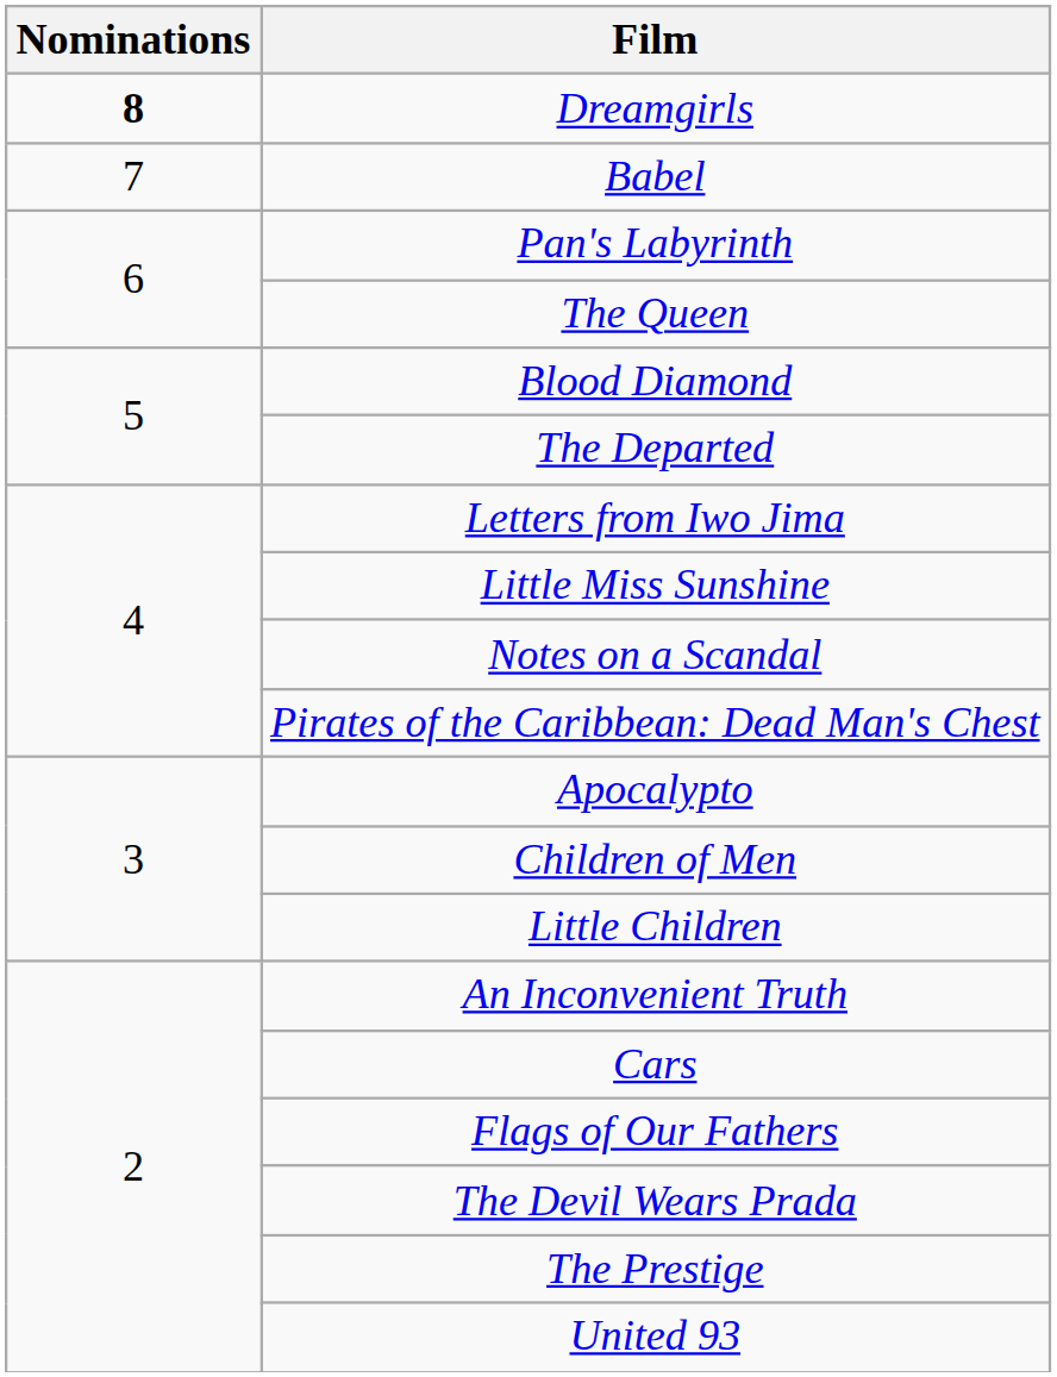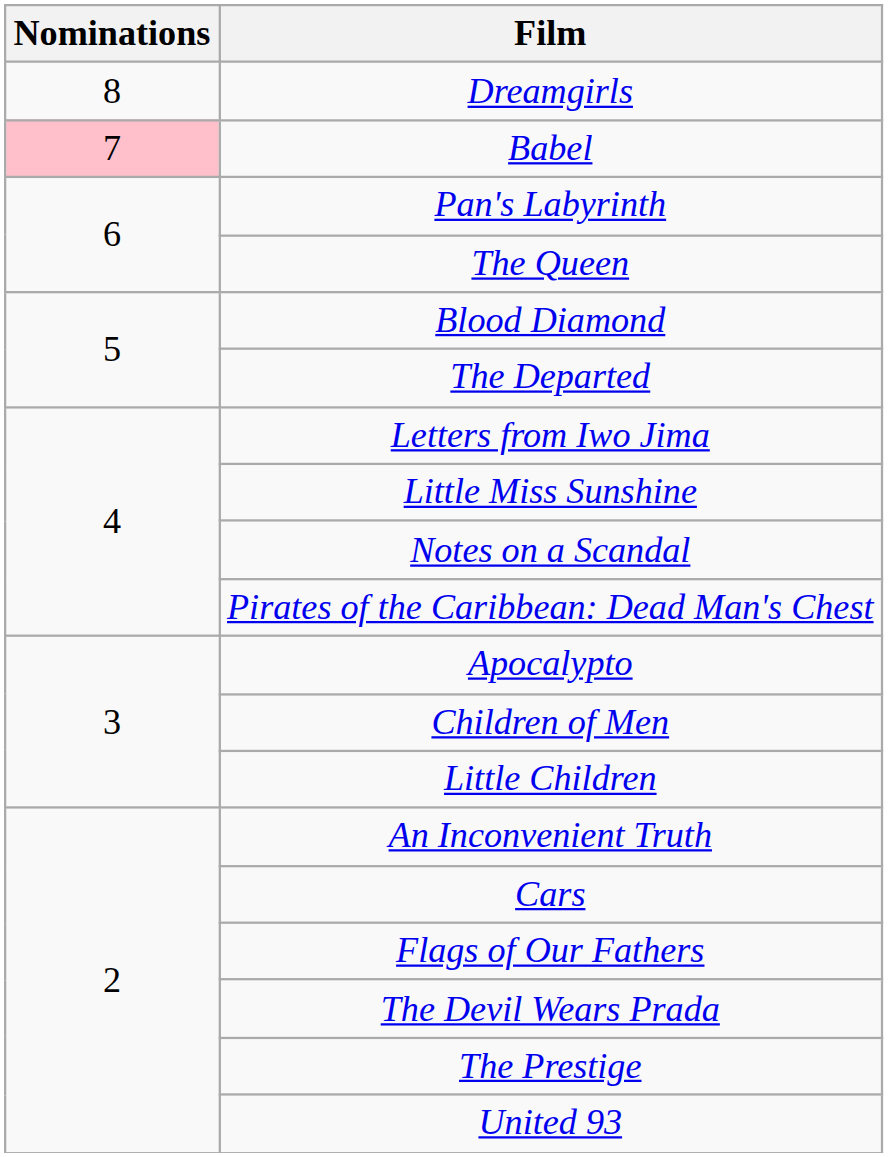Dreamgirls | Nominations: bold -> normal
Babel | Nominations: no background -> pink background
